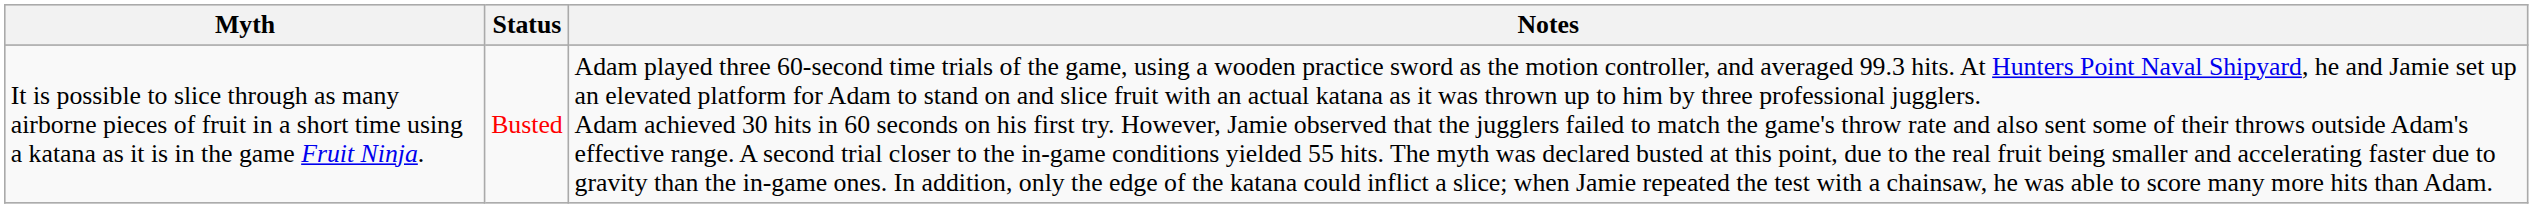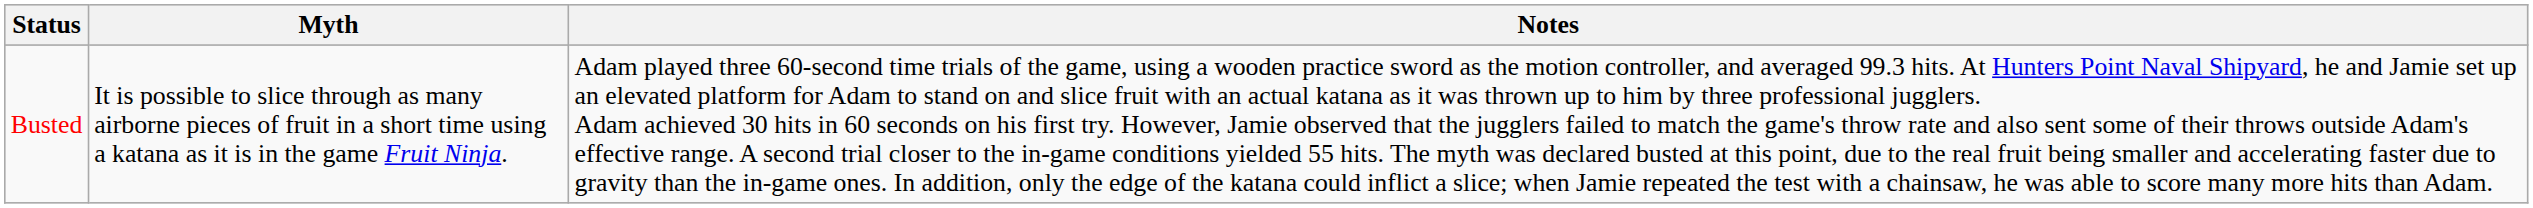columns swapped: Myth <-> Status
